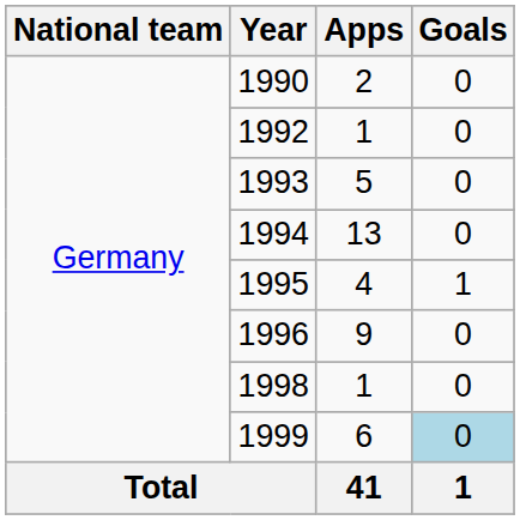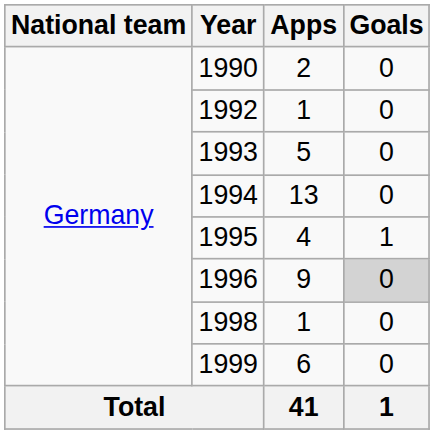1996 | Goals: no background -> lightgrey background
1999 | Goals: lightblue background -> no background
